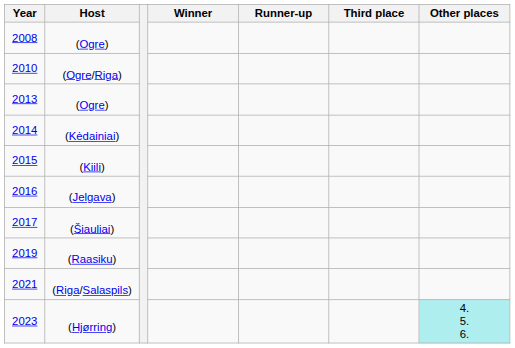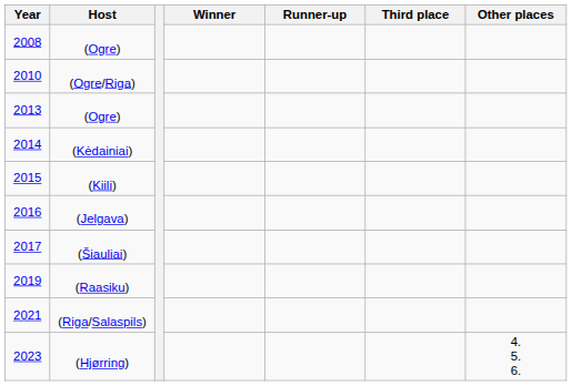(Hjørring) | Other places: paleturquoise background -> no background
